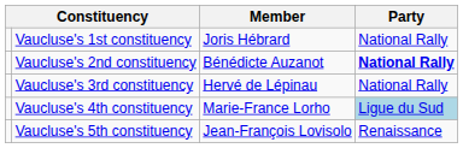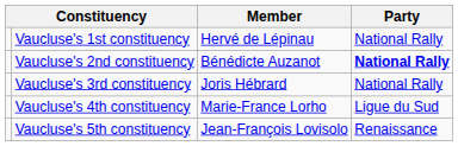Vaucluse's 1st constituency | Member: Joris Hébrard -> Hervé de Lépinau
Vaucluse's 3rd constituency | Member: Hervé de Lépinau -> Joris Hébrard
Vaucluse's 4th constituency | Party: lightblue background -> no background
